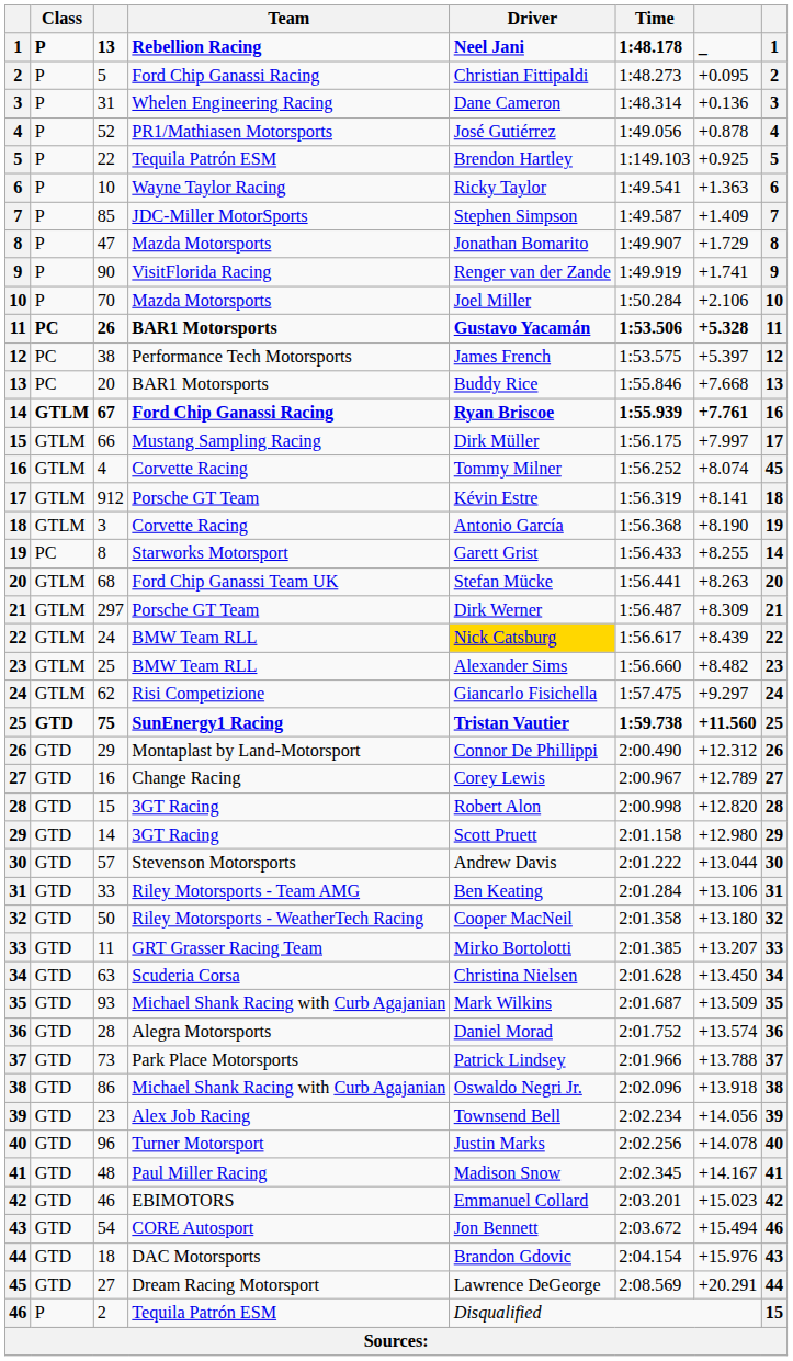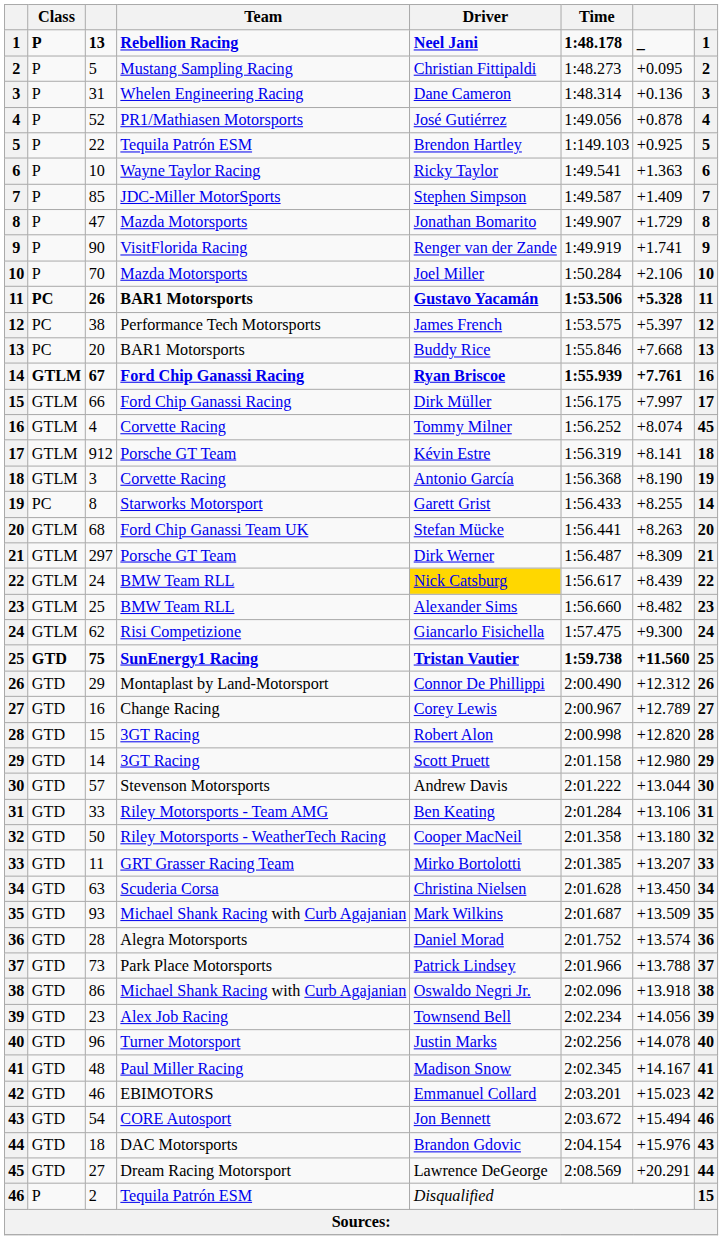row 3 | Team: Ford Chip Ganassi Racing -> Mustang Sampling Racing
row 16 | Team: Mustang Sampling Racing -> Ford Chip Ganassi Racing
row 25 | column 7: +9.297 -> +9.300
